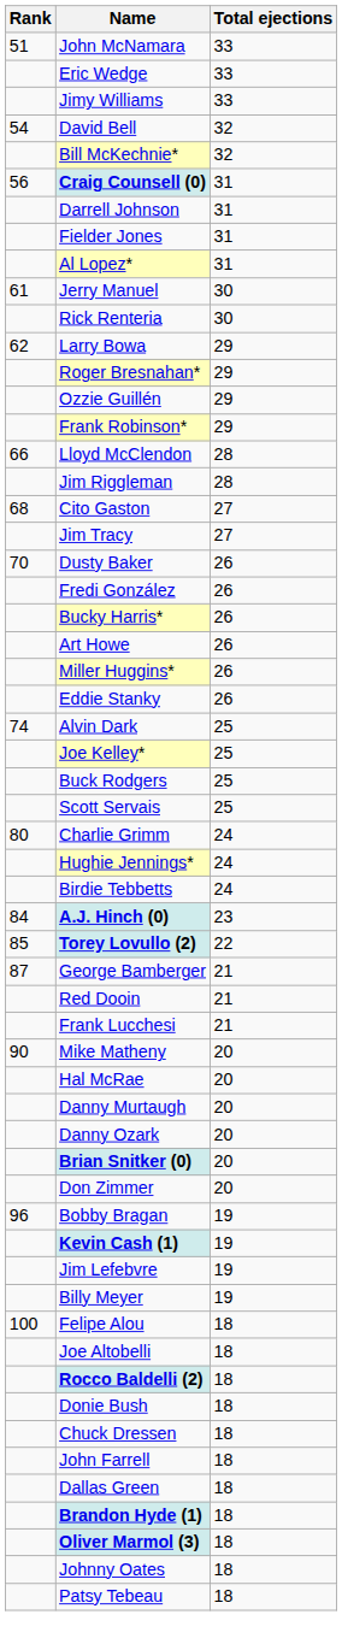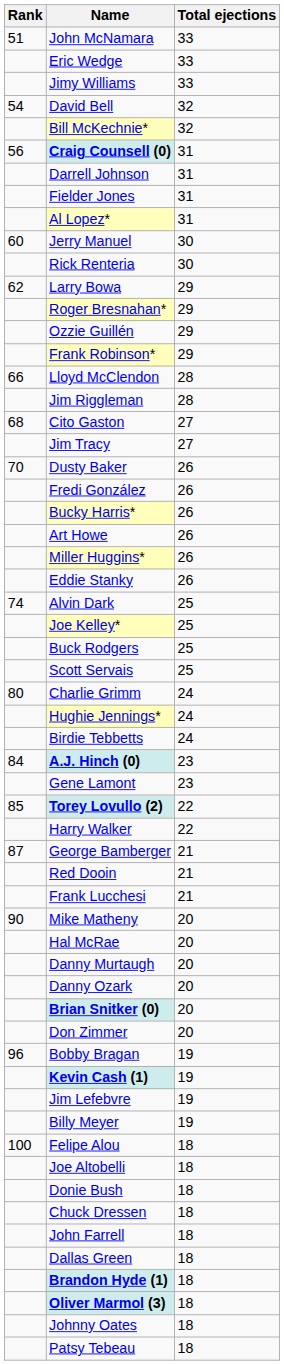Jerry Manuel | Rank: 61 -> 60
+ row: Gene Lamont | 23
+ row: Harry Walker | 22
- row: Rocco Baldelli (2) | 18
